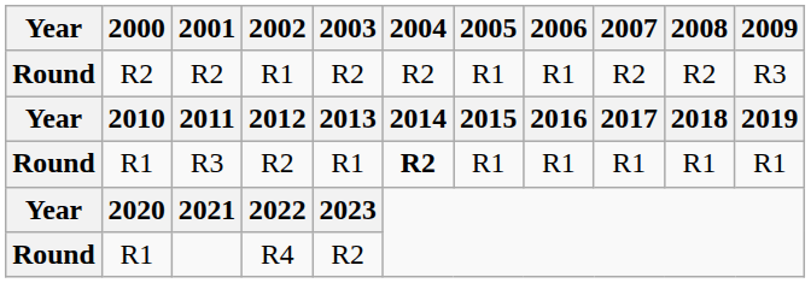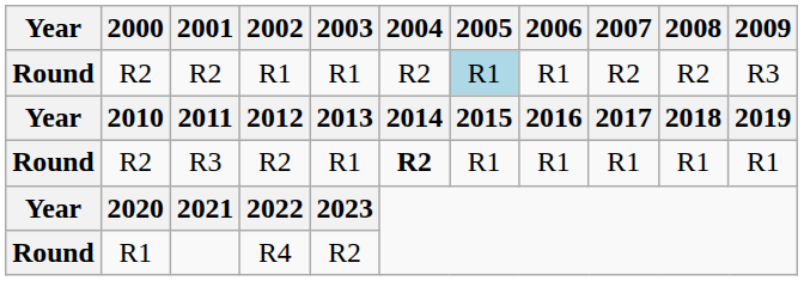row 2 | 2003: R2 -> R1
row 2 | 2005: no background -> lightblue background
row 4 | 2000: R1 -> R2
